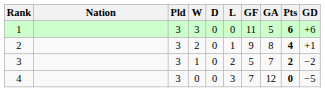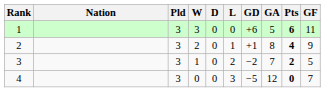columns swapped: GF <-> GD
